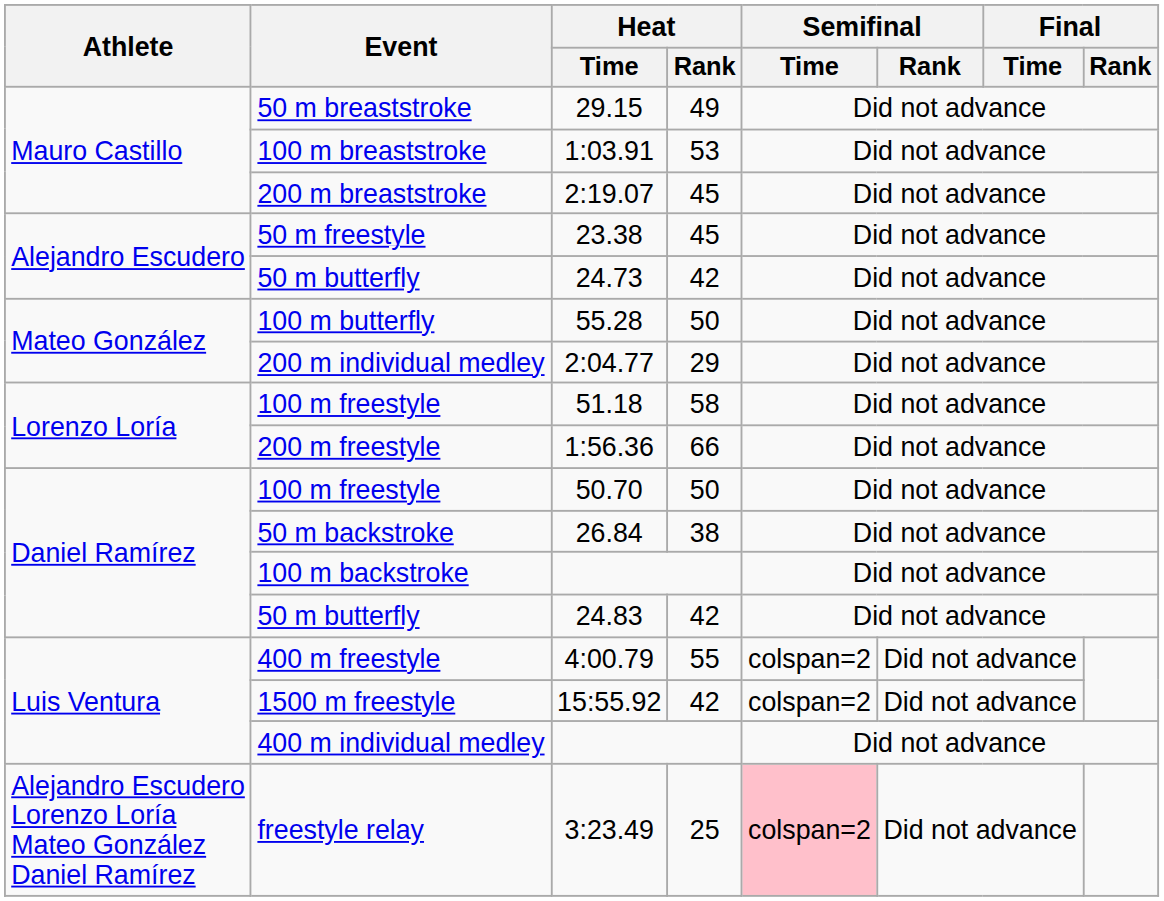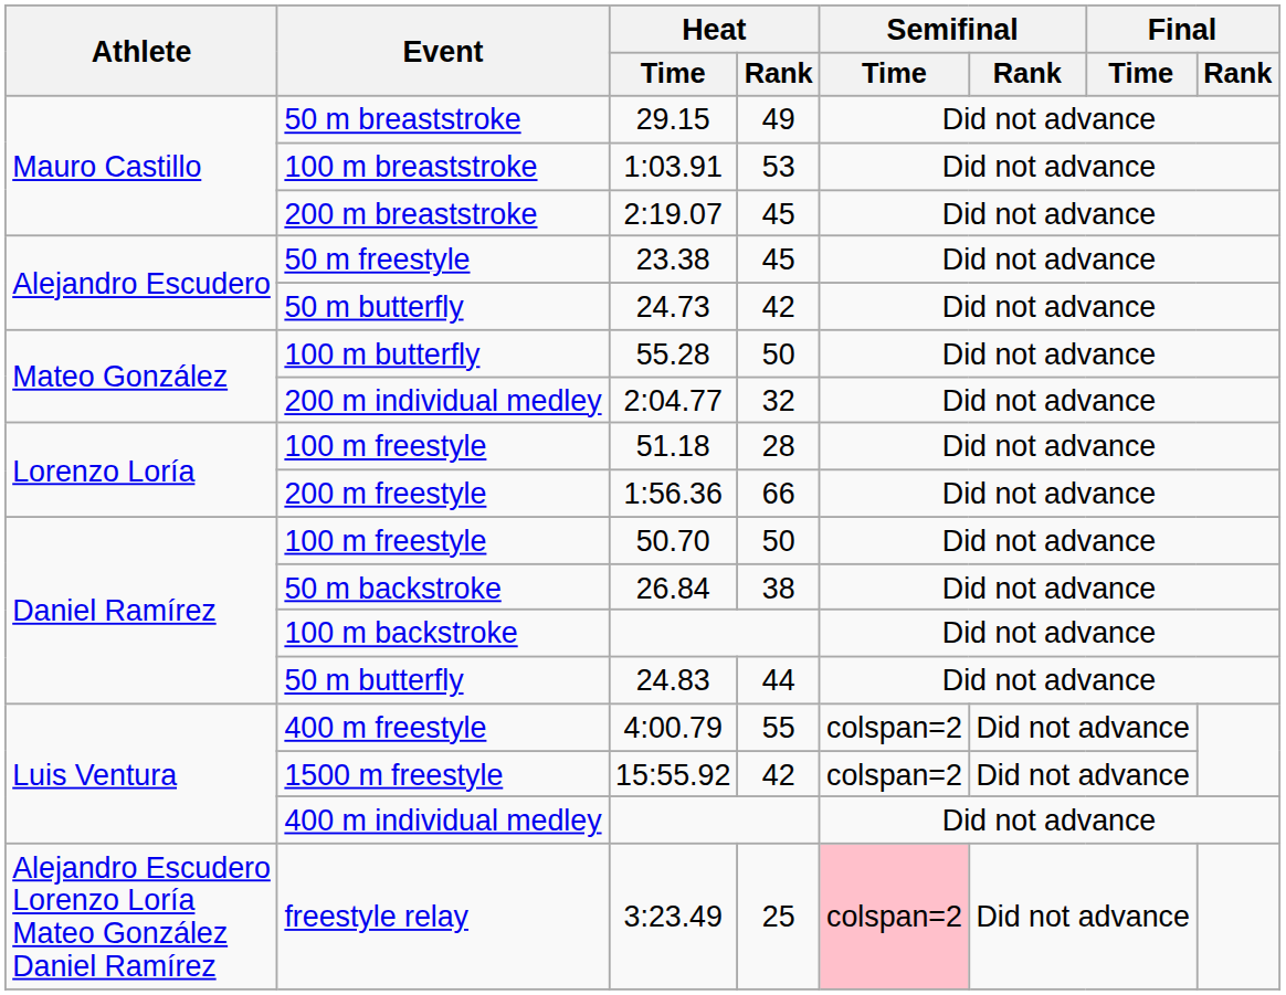2:04.77 | Heat / Rank: 29 -> 32
51.18 | Heat / Rank: 58 -> 28
24.83 | Heat / Rank: 42 -> 44
